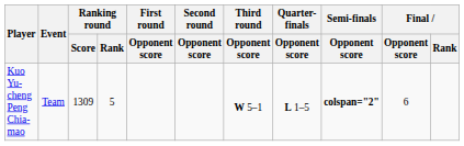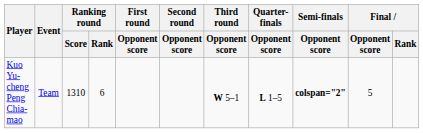Kuo Yu-cheng Peng Chia-mao | Ranking round / Score: 1309 -> 1310
Kuo Yu-cheng Peng Chia-mao | Ranking round / Rank: 5 -> 6
Kuo Yu-cheng Peng Chia-mao | Final / Opponent score: 6 -> 5
